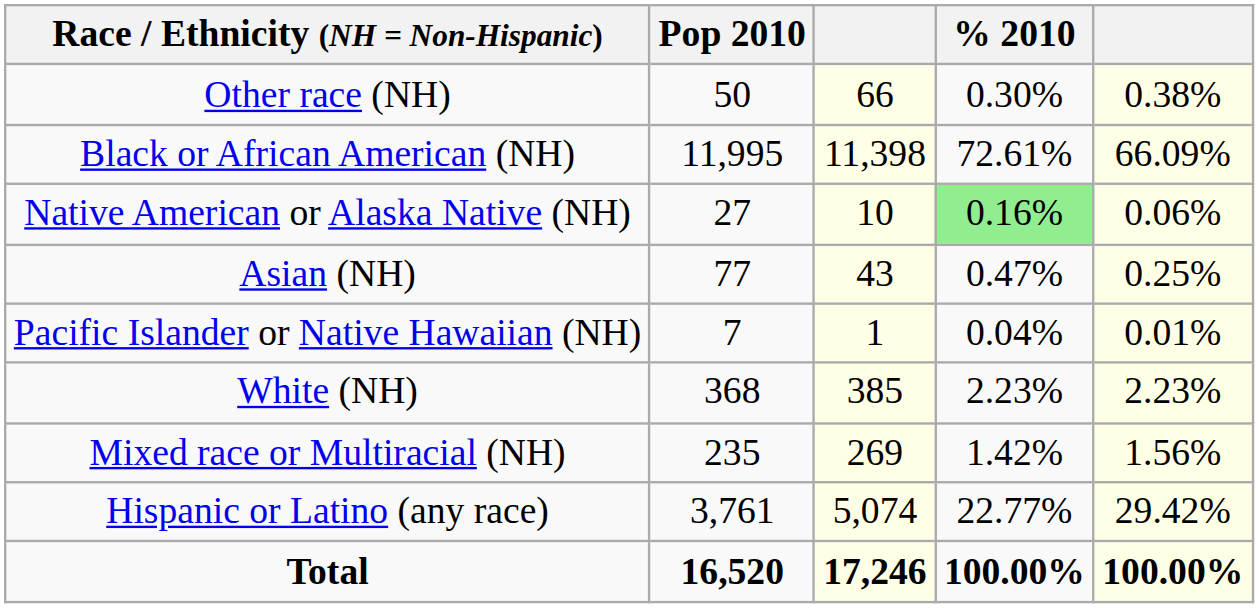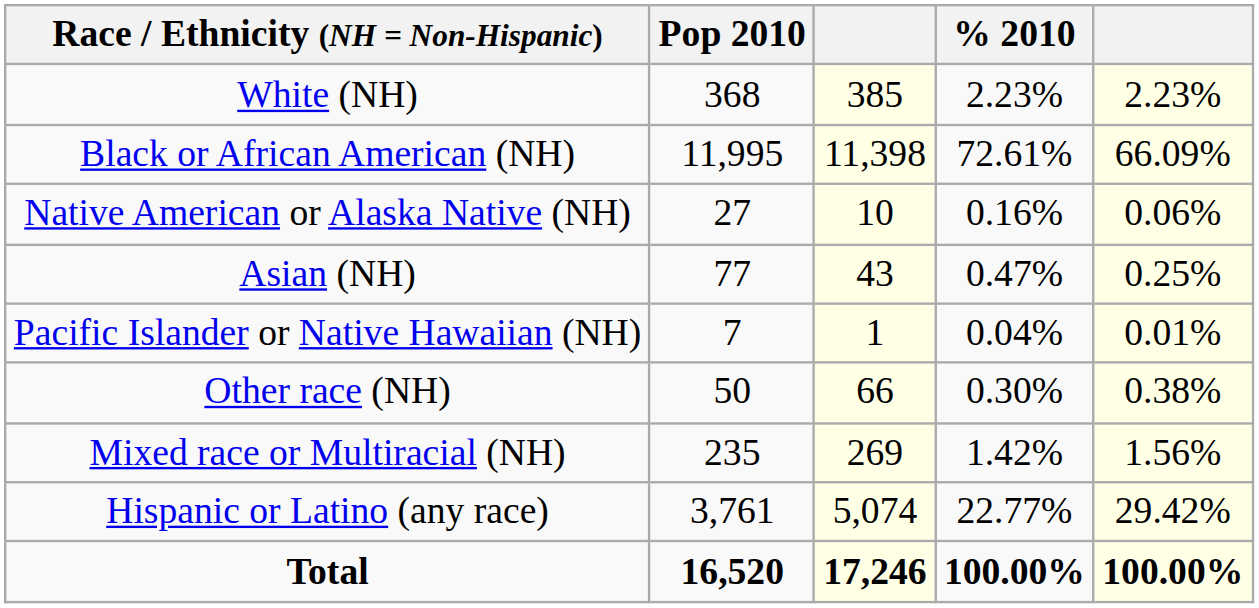rows swapped: White (NH) <-> Other race (NH)
Native American or Alaska Native (NH) | % 2010: lightgreen background -> no background
